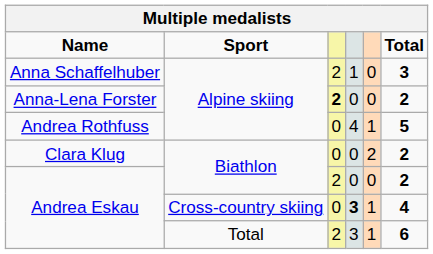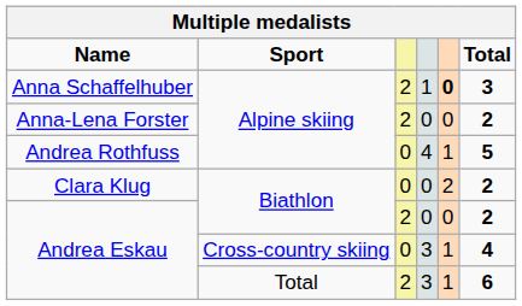Anna Schaffelhuber | column 5: normal -> bold
Anna-Lena Forster | column 3: bold -> normal
Andrea Eskau / Cross-country skiing | column 4: bold -> normal
